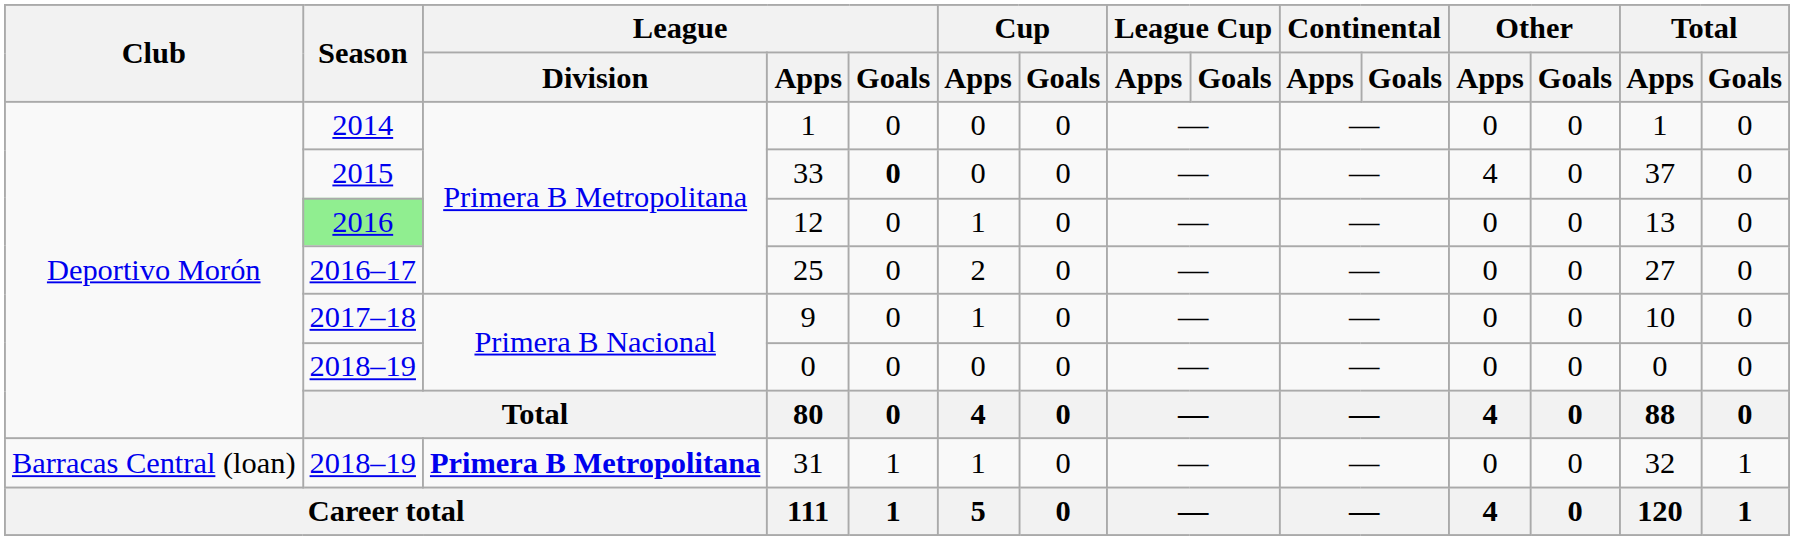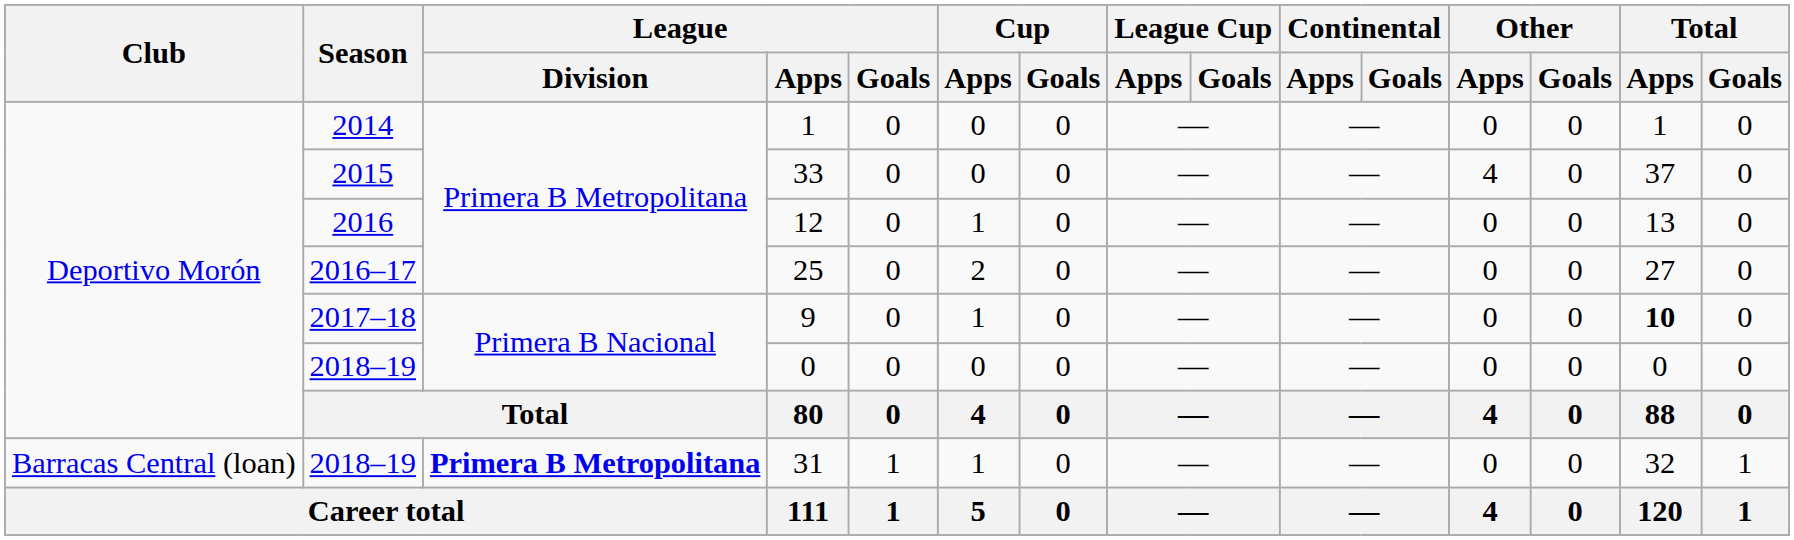33 | League / Goals: bold -> normal
12 | Season: lightgreen background -> no background
9 | Total / Apps: normal -> bold
